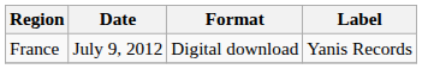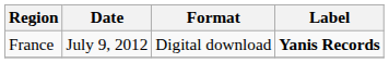France | Label: normal -> bold
